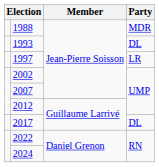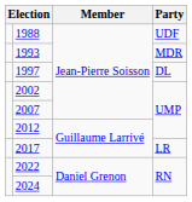1988 | Party: MDR -> UDF
1993 | Party: DL -> MDR
1997 | Party: LR -> DL
2017 | Party: DL -> LR
